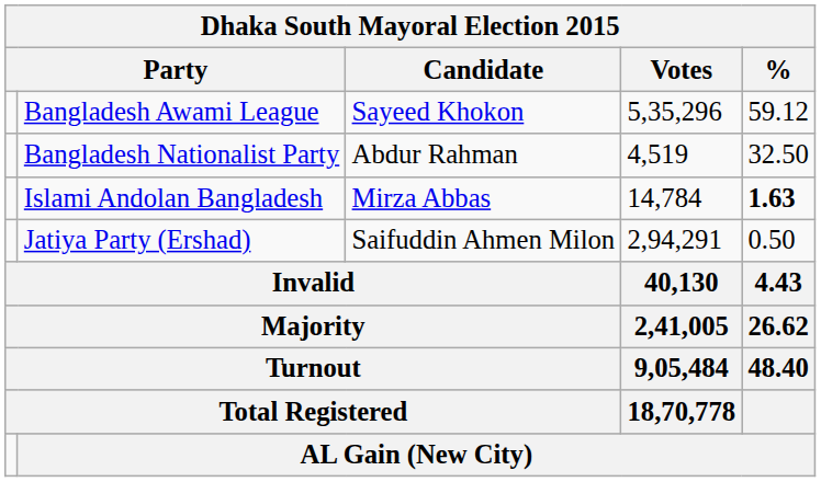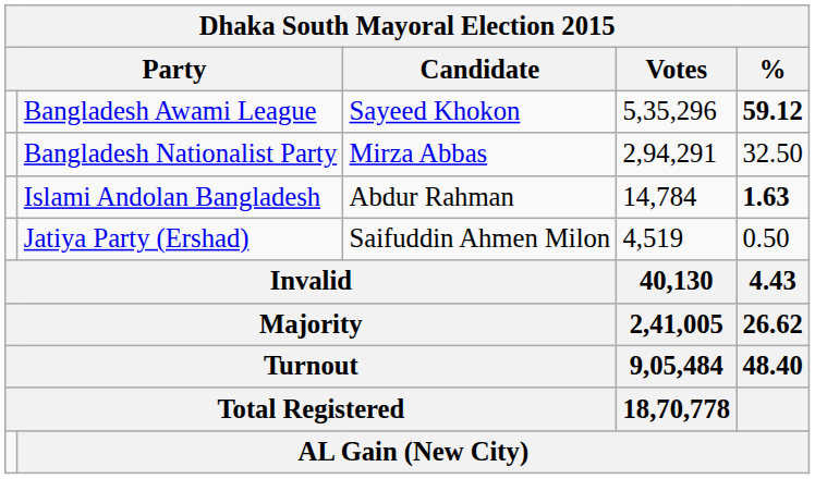Bangladesh Awami League | %: normal -> bold
Bangladesh Nationalist Party | Candidate: Abdur Rahman -> Mirza Abbas
Bangladesh Nationalist Party | Votes: 4,519 -> 2,94,291
Islami Andolan Bangladesh | Candidate: Mirza Abbas -> Abdur Rahman
Jatiya Party (Ershad) | Votes: 2,94,291 -> 4,519
